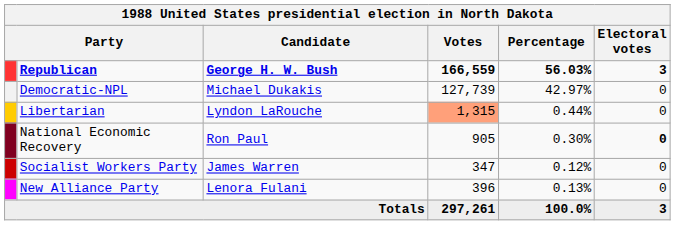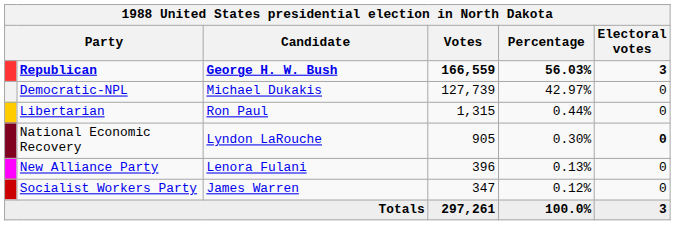Libertarian | Candidate: Lyndon LaRouche -> Ron Paul
Libertarian | Votes: lightsalmon background -> no background
National Economic Recovery | Candidate: Ron Paul -> Lyndon LaRouche
rows swapped: New Alliance Party <-> Socialist Workers Party
